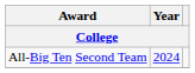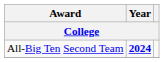row 3 | Year: normal -> bold
